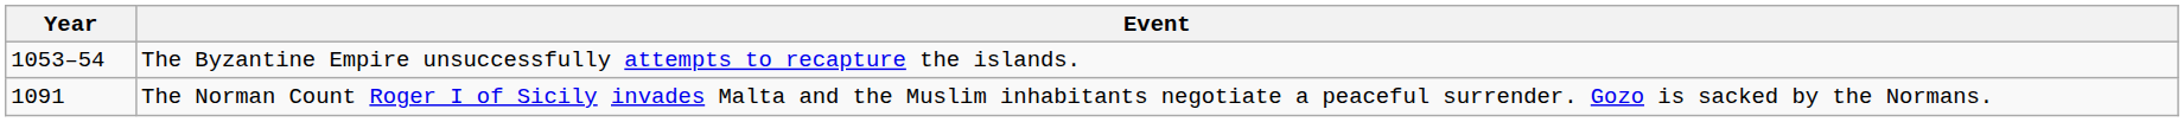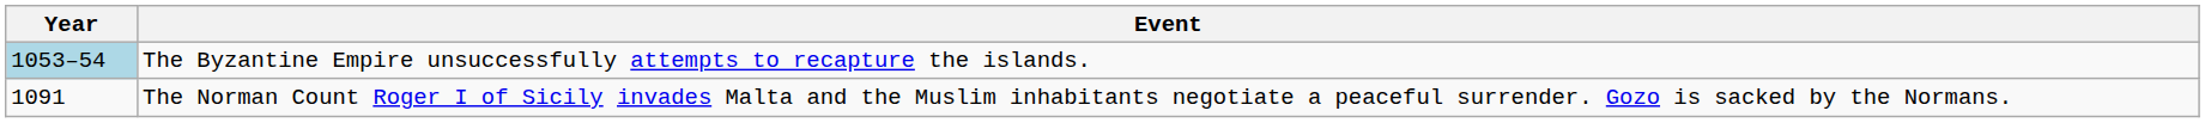row 2 | Year: no background -> lightblue background
